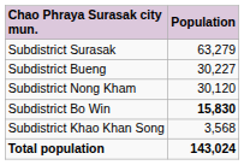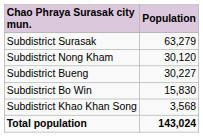rows swapped: Subdistrict Bueng <-> Subdistrict Nong Kham
Subdistrict Bo Win | Population: bold -> normal
